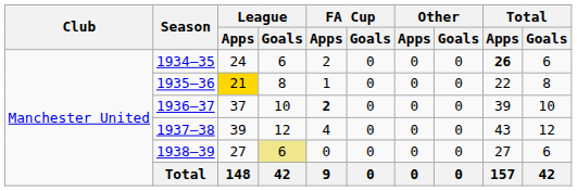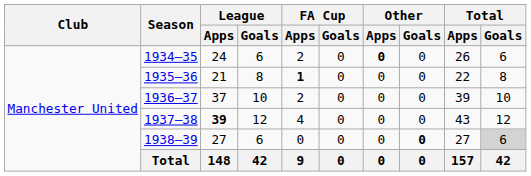1934–35 | Other / Apps: normal -> bold
1934–35 | Total / Apps: bold -> normal
1935–36 | League / Apps: gold background -> no background
1935–36 | FA Cup / Apps: normal -> bold
1936–37 | FA Cup / Apps: bold -> normal
1937–38 | League / Apps: normal -> bold
1938–39 | League / Goals: khaki background -> no background
1938–39 | Other / Goals: normal -> bold
1938–39 | Total / Goals: no background -> lightgrey background
